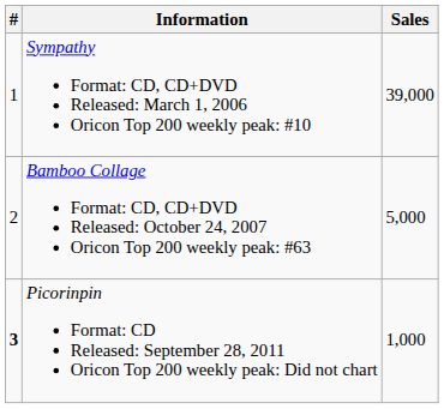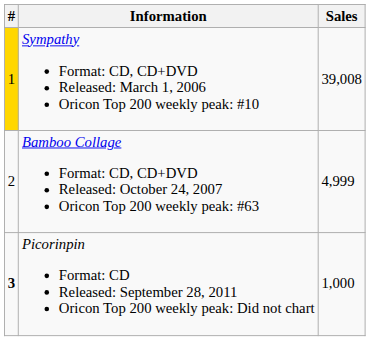row 2 | #: no background -> gold background
row 2 | Sales: 39,000 -> 39,008
row 3 | Sales: 5,000 -> 4,999
